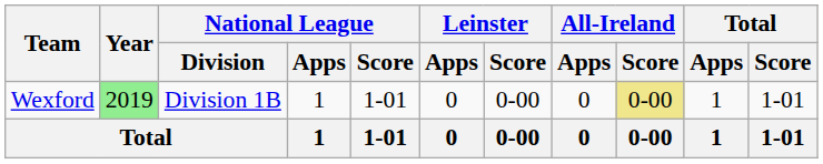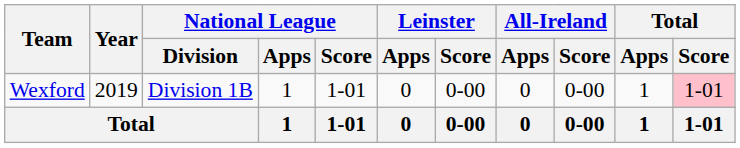Wexford | Year: lightgreen background -> no background
Wexford | All-Ireland / Score: khaki background -> no background
Wexford | Total / Score: no background -> pink background
